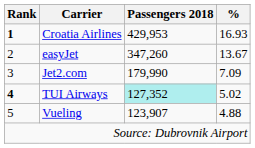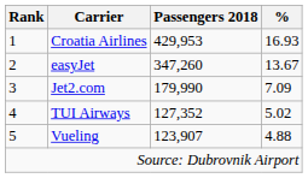Croatia Airlines | Rank: bold -> normal
TUI Airways | Rank: bold -> normal
TUI Airways | Passengers 2018: paleturquoise background -> no background
